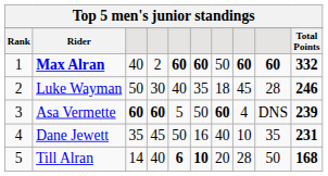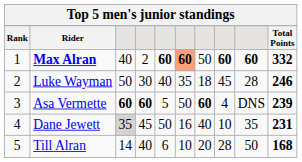Max Alran | column 6: no background -> lightsalmon background
Dane Jewett | column 3: no background -> lightgrey background
Till Alran | column 5: bold -> normal
Till Alran | column 6: bold -> normal
